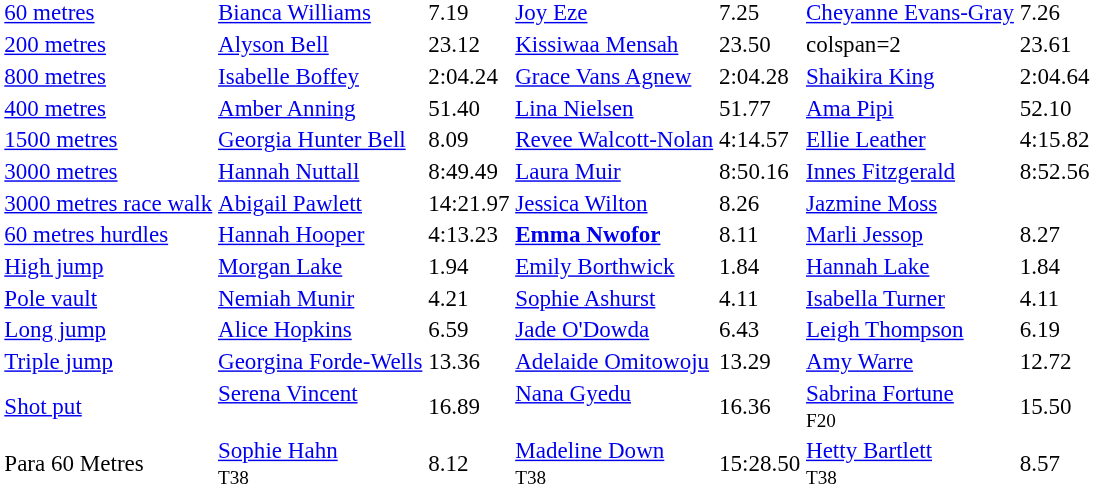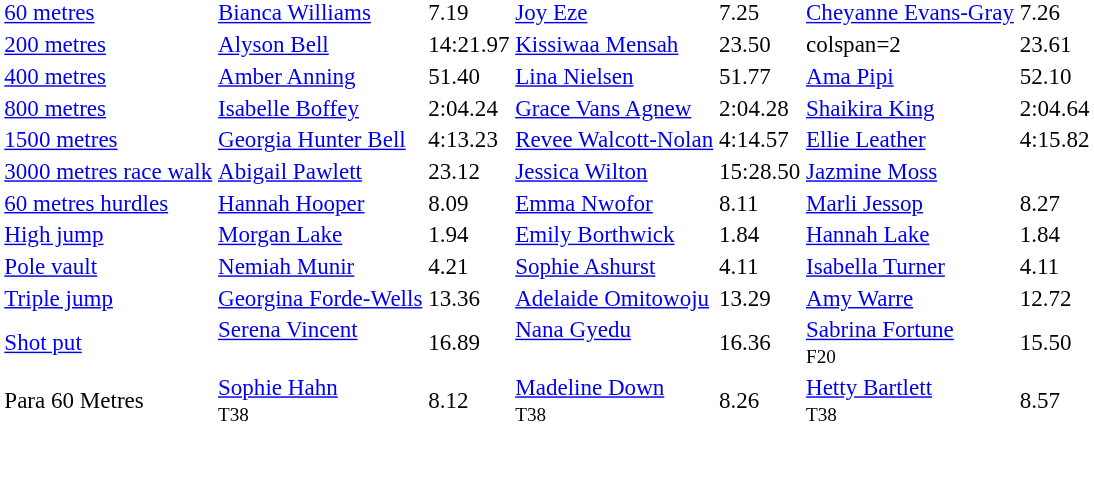200 metres | column 3: 23.12 -> 14:21.97
rows swapped: 400 metres <-> 800 metres
1500 metres | column 3: 8.09 -> 4:13.23
- row: 3000 metres | Hannah Nuttall | 8:49.49 | Laura Muir | 8:50.16 | Innes Fitzgerald | 8:52.56
3000 metres race walk | column 3: 14:21.97 -> 23.12
3000 metres race walk | column 5: 8.26 -> 15:28.50
60 metres hurdles | column 3: 4:13.23 -> 8.09
60 metres hurdles | column 4: bold -> normal
- row: Long jump | Alice Hopkins | 6.59 | Jade O'Dowda | 6.43 | Leigh Thompson | 6.19
Para 60 Metres | column 5: 15:28.50 -> 8.26
